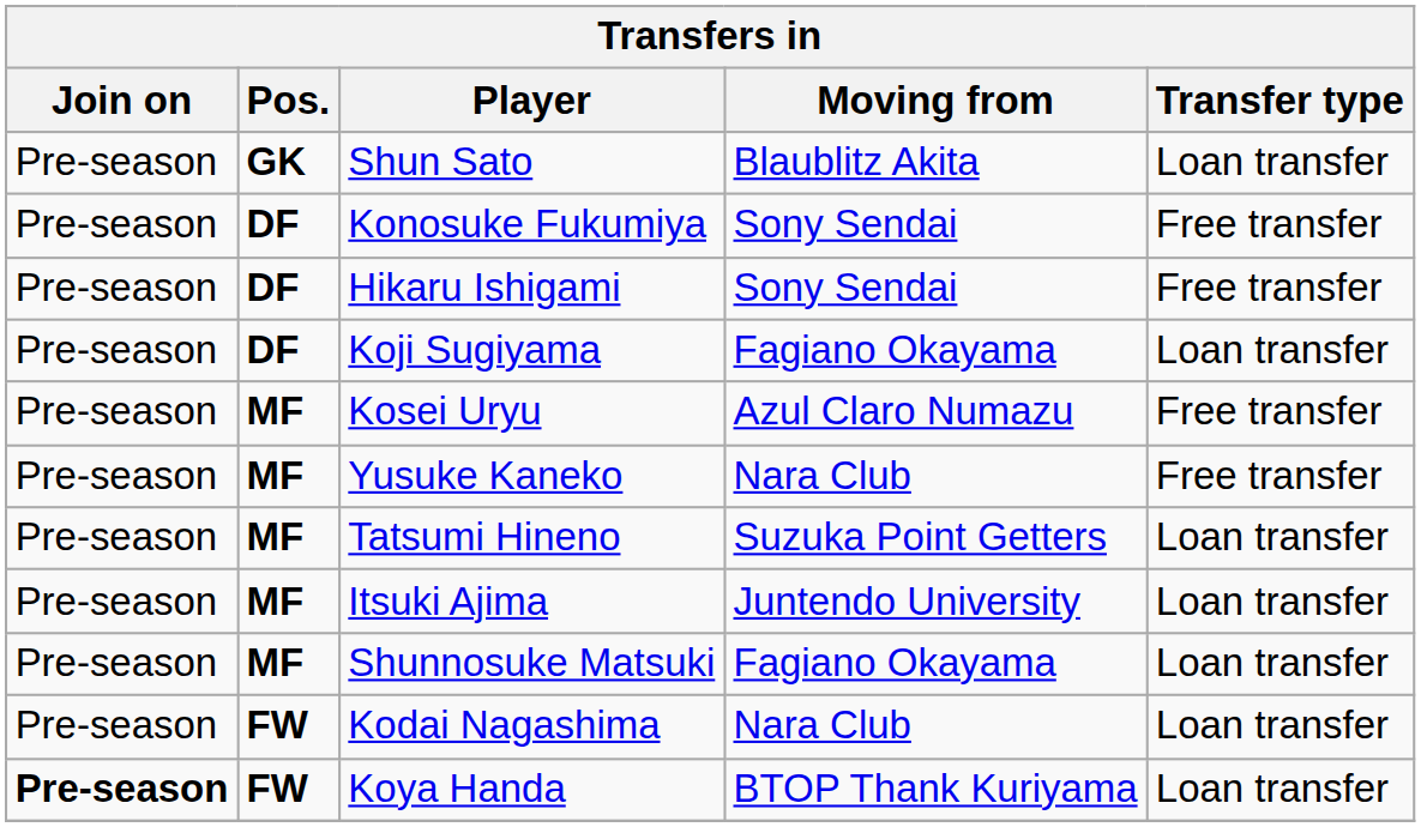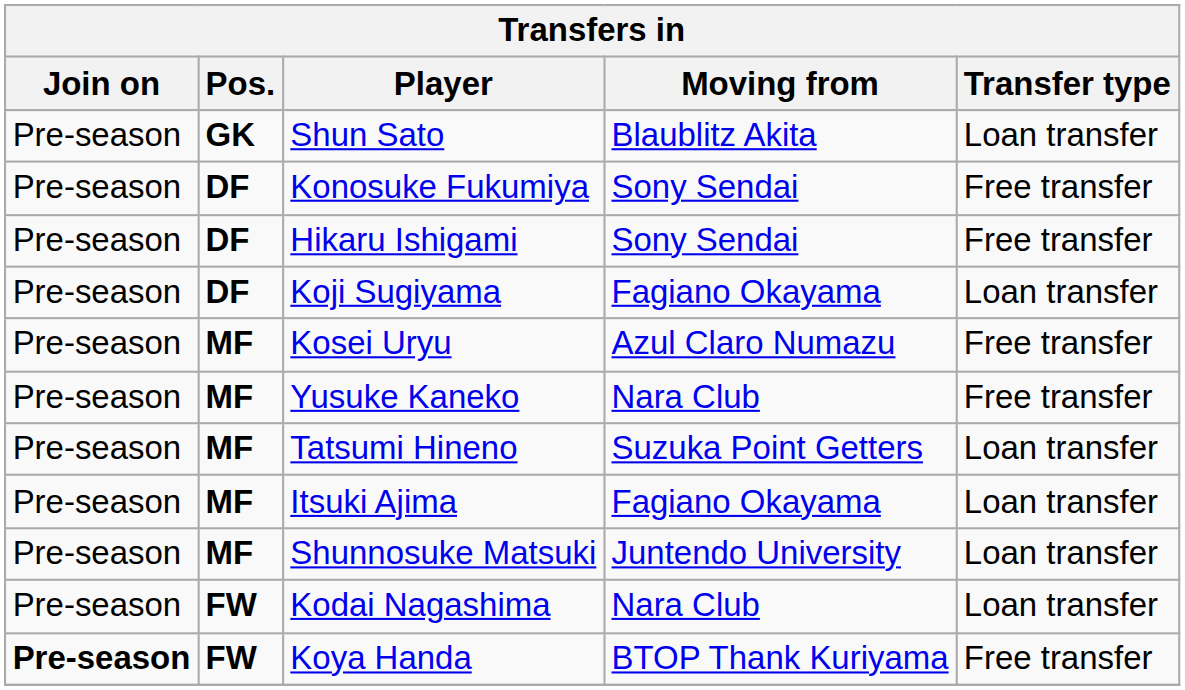Itsuki Ajima | Moving from: Juntendo University -> Fagiano Okayama
Shunnosuke Matsuki | Moving from: Fagiano Okayama -> Juntendo University
Koya Handa | Transfer type: Loan transfer -> Free transfer
